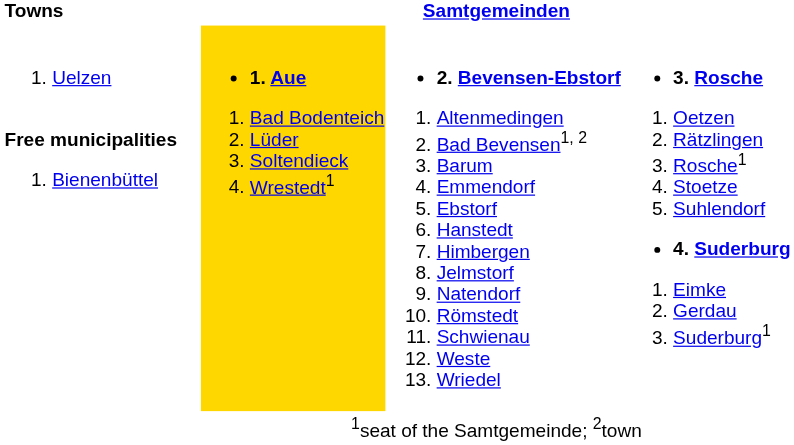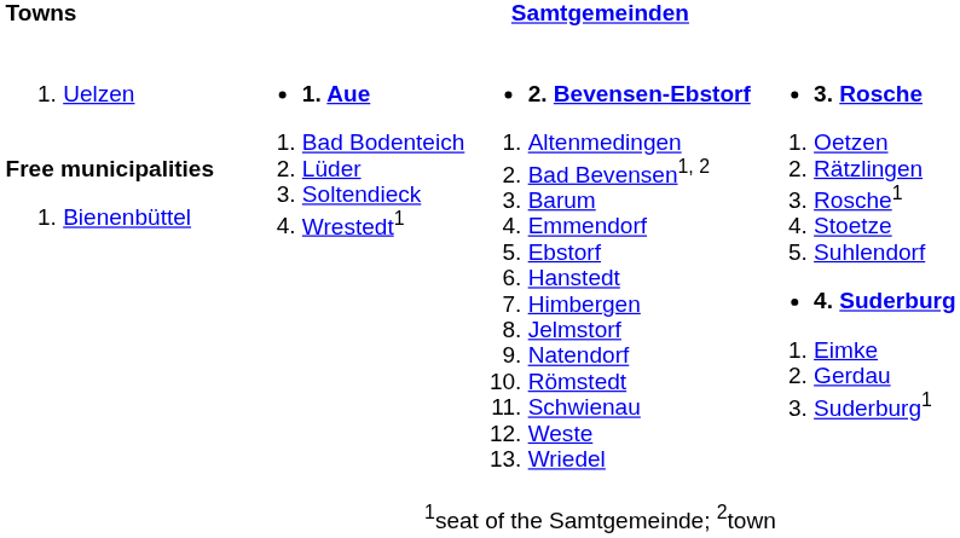Uelzen Free municipalities Bienenbüttel | column 2: gold background -> no background
